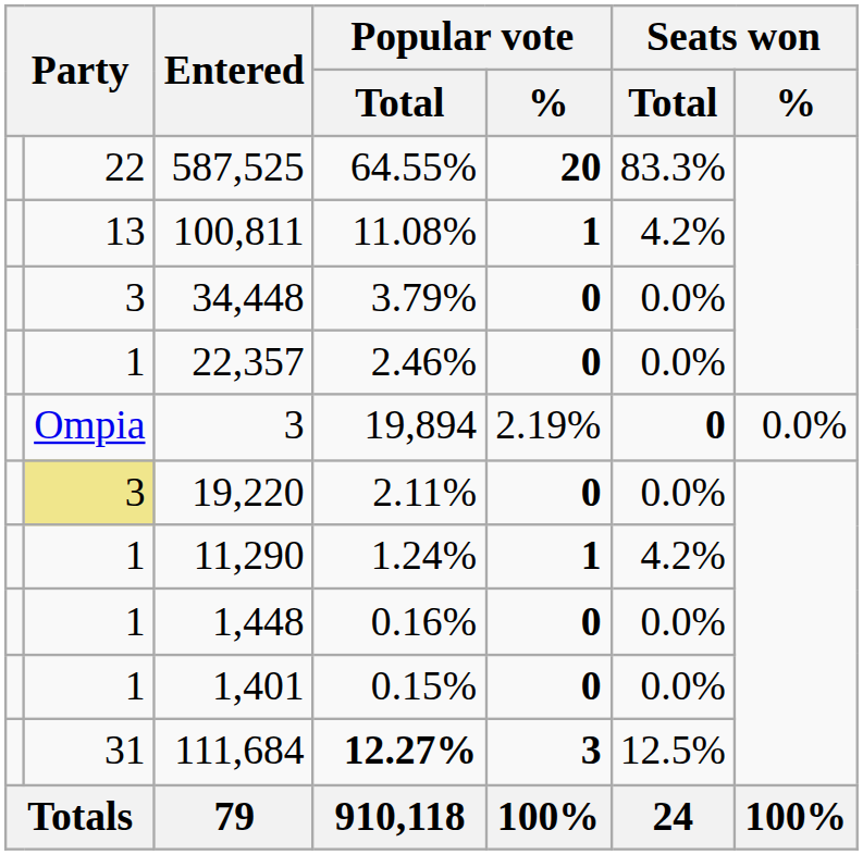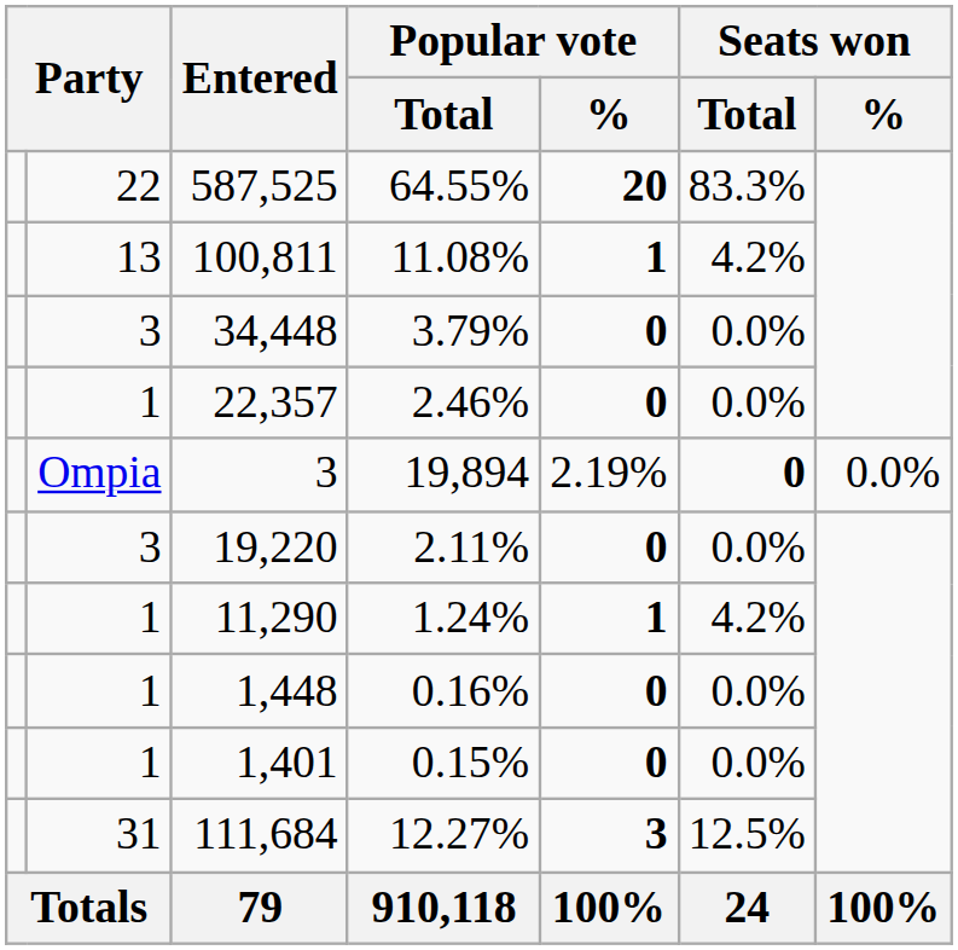19,220 | column 2: khaki background -> no background
111,684 | Popular vote / Total: bold -> normal
